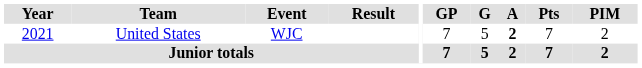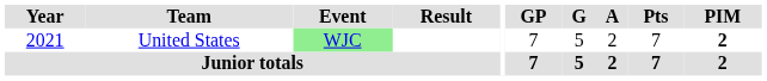United States | Event: no background -> lightgreen background
United States | A: bold -> normal
United States | PIM: normal -> bold
